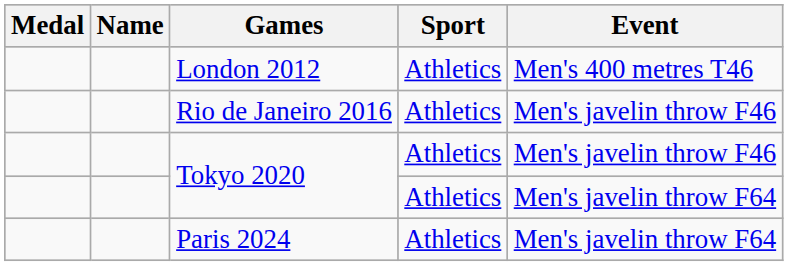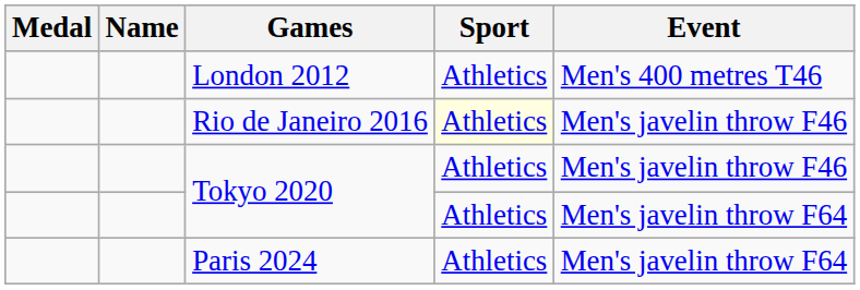Rio de Janeiro 2016 | Sport: no background -> lightyellow background
